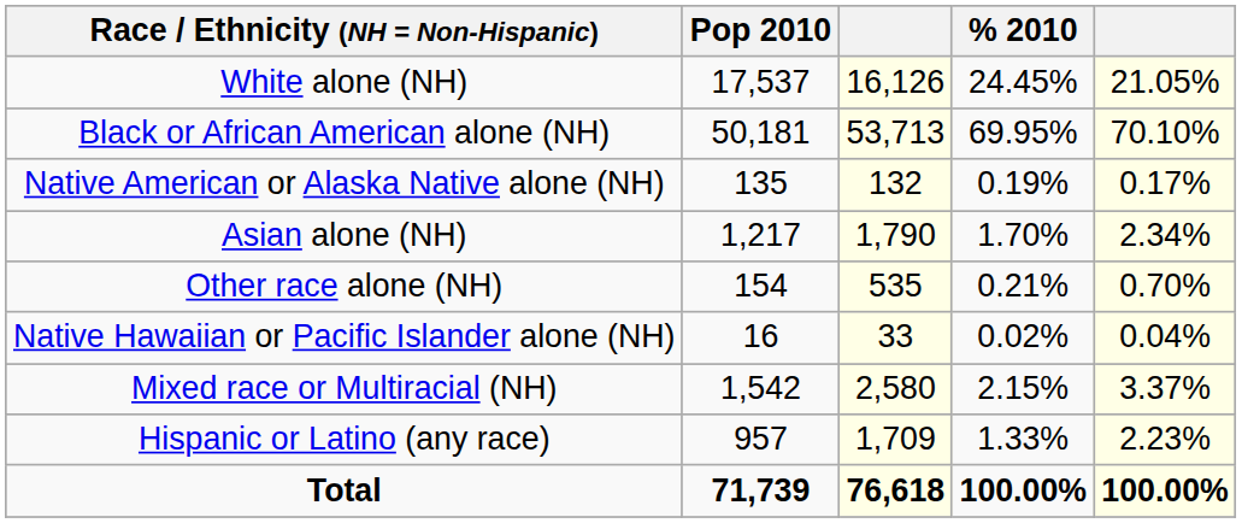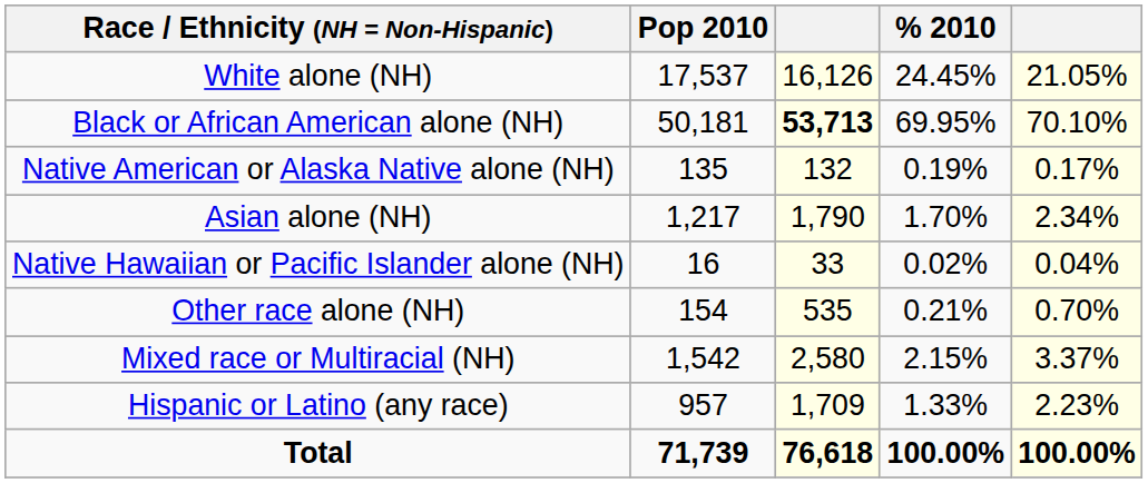Black or African American alone (NH) | column 3: normal -> bold
rows swapped: Native Hawaiian or Pacific Islander alone (NH) <-> Other race alone (NH)
